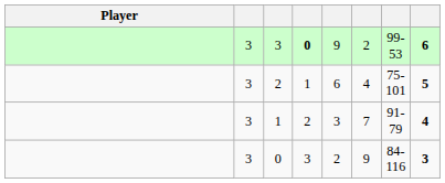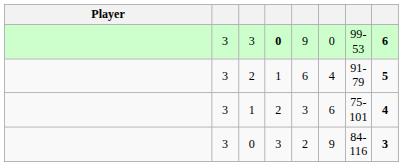row 2 | column 6: 2 -> 0
row 3 | column 7: 75-101 -> 91-79
row 4 | column 6: 7 -> 6
row 4 | column 7: 91-79 -> 75-101
